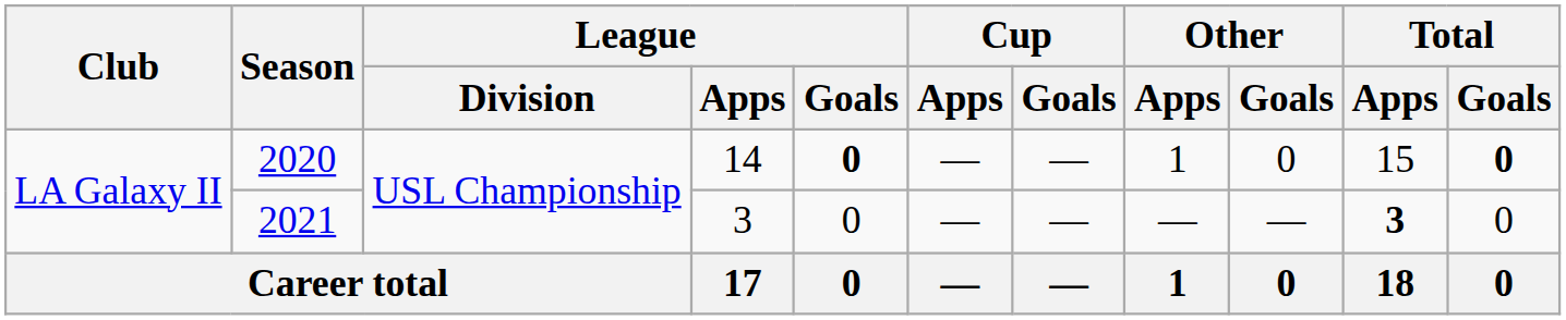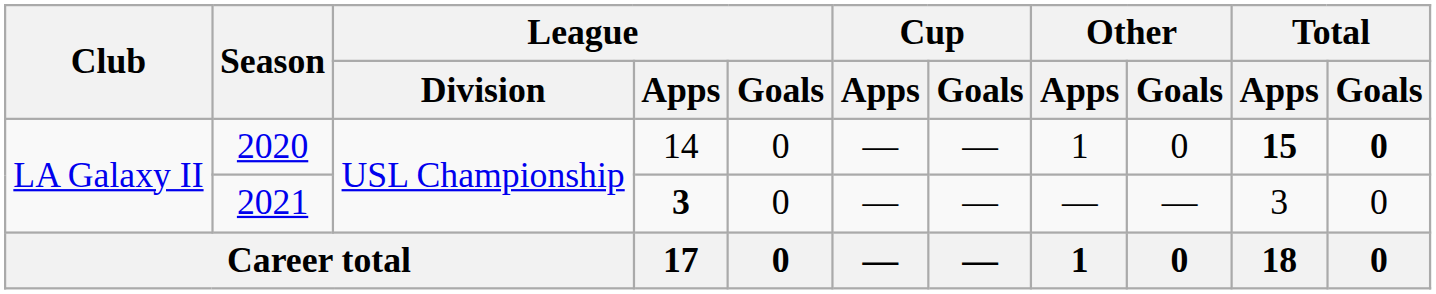2020 | League / Goals: bold -> normal
2020 | Total / Apps: normal -> bold
2021 | League / Apps: normal -> bold
2021 | Total / Apps: bold -> normal
